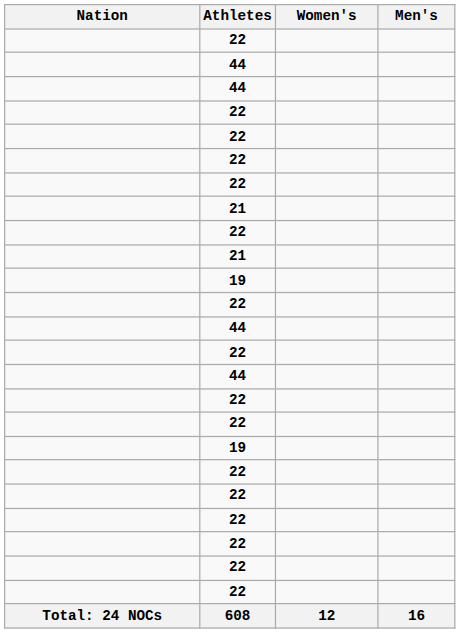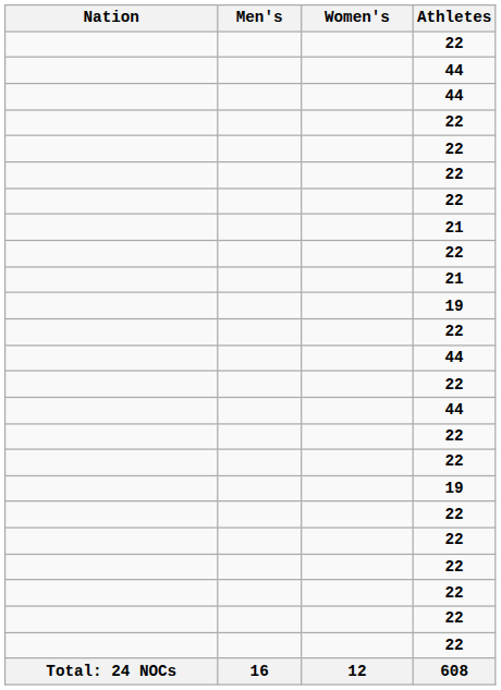columns swapped: Men's <-> Athletes
